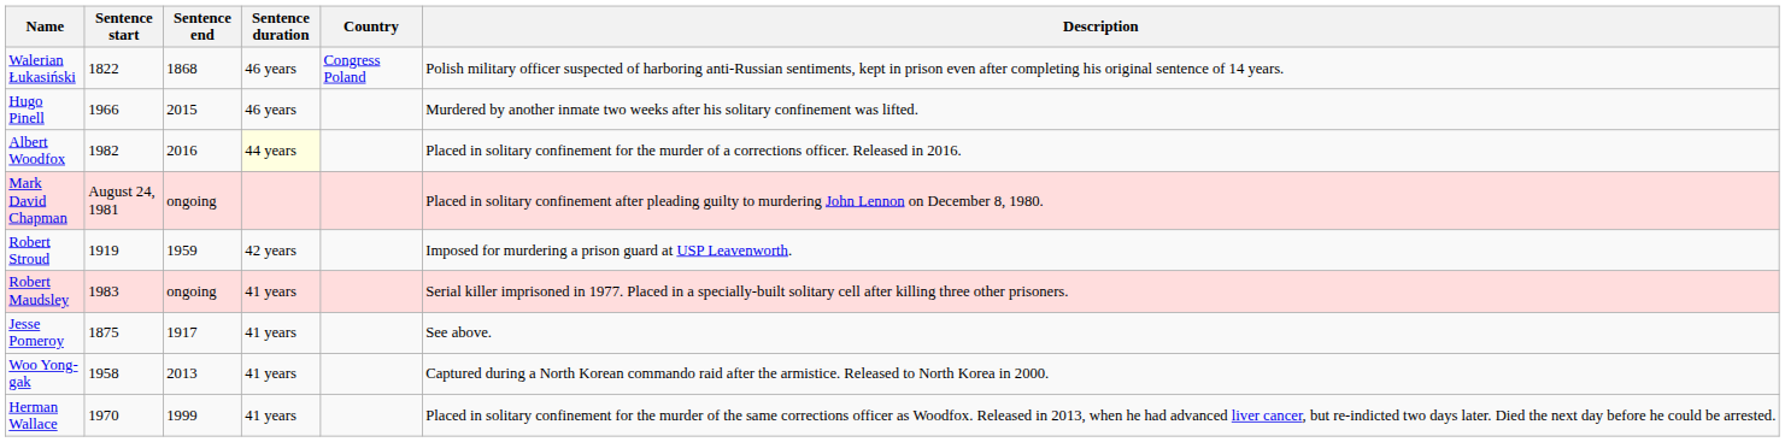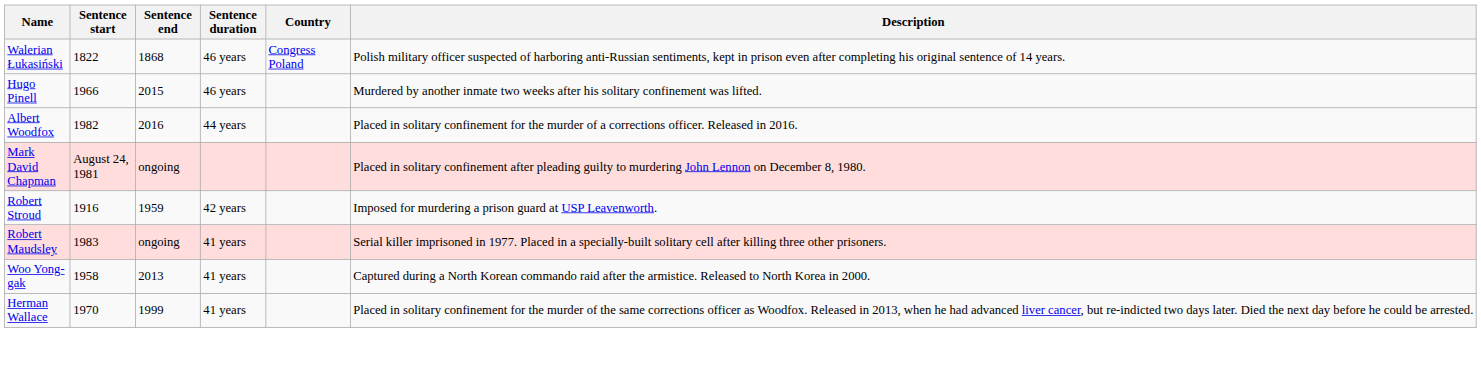Albert Woodfox | Sentence duration: lightyellow background -> no background
Robert Stroud | Sentence start: 1919 -> 1916
- row: Jesse Pomeroy | 1875 | 1917 | 41 years | See above.
